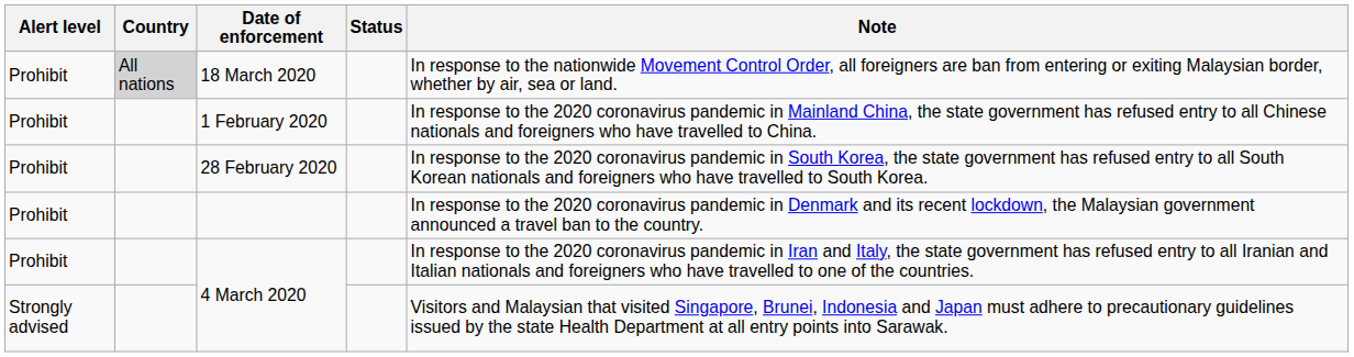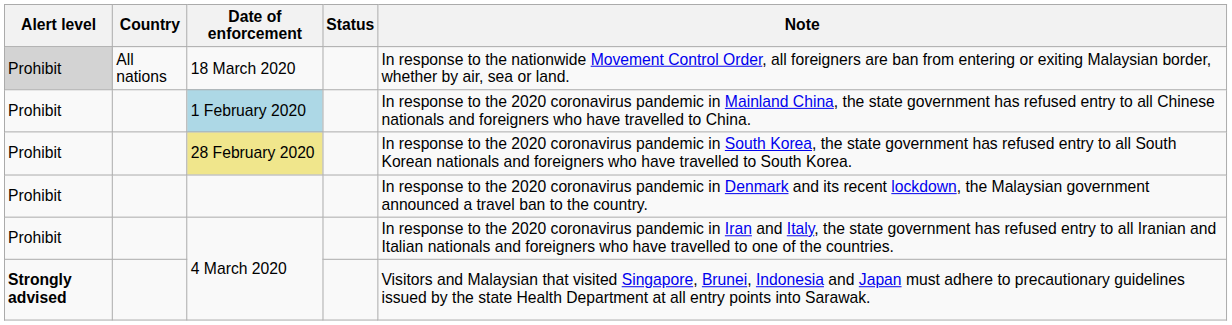18 March 2020 | Alert level: no background -> lightgrey background
18 March 2020 | Country: lightgrey background -> no background
1 February 2020 | Date of enforcement: no background -> lightblue background
28 February 2020 | Date of enforcement: no background -> khaki background
Strongly advised / 4 March 2020 | Alert level: normal -> bold
